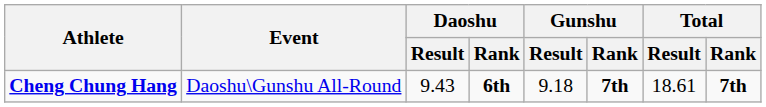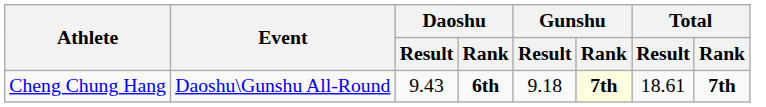row 3 | Athlete: bold -> normal
row 3 | Gunshu / Rank: no background -> lightyellow background
